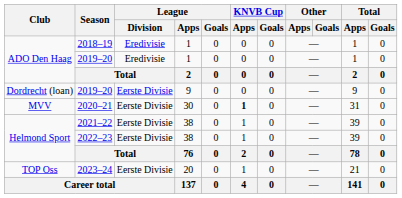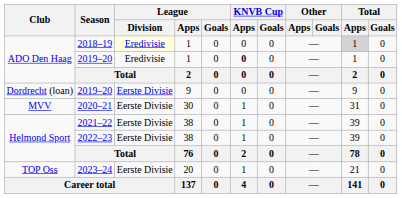2018–19 | League / Division: no background -> lightyellow background
2018–19 | Total / Apps: no background -> lightgrey background
ADO Den Haag / 2019–20 | KNVB Cup / Apps: normal -> bold
2020–21 | KNVB Cup / Apps: bold -> normal
